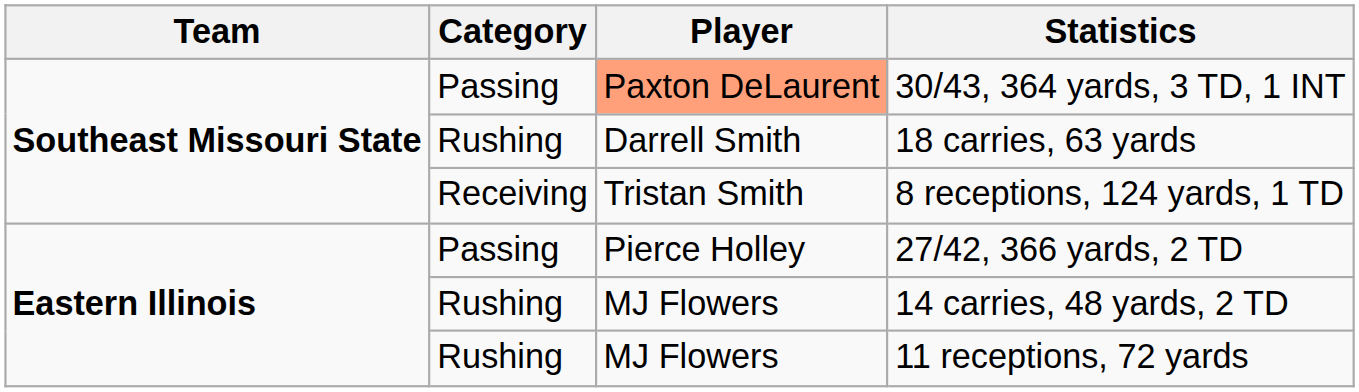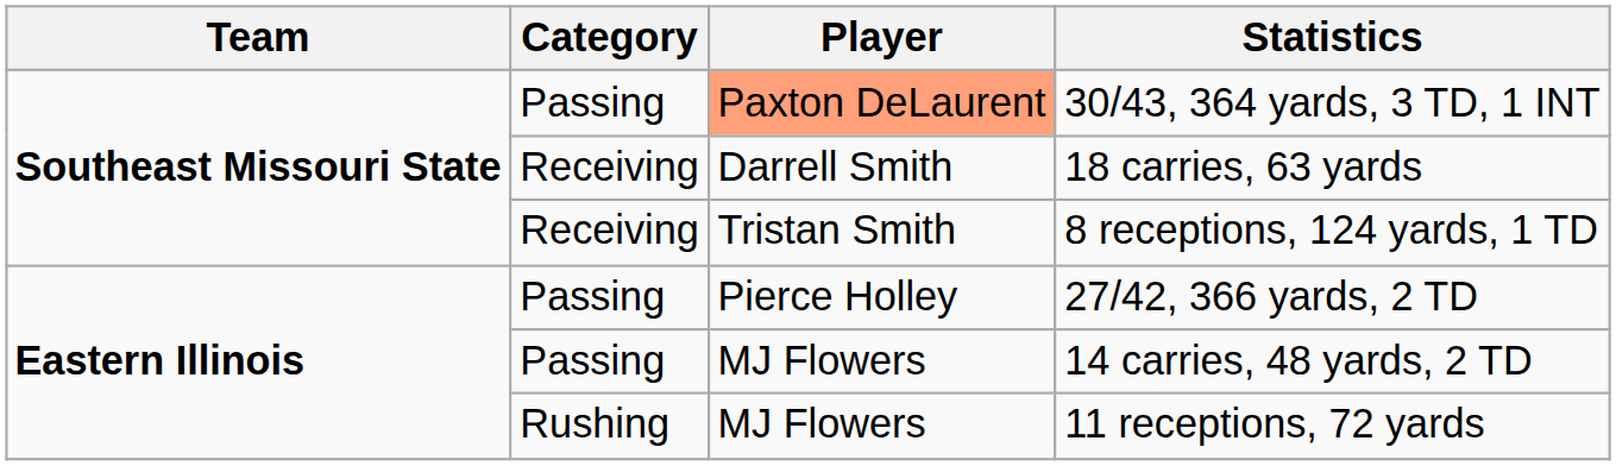18 carries, 63 yards | Category: Rushing -> Receiving
14 carries, 48 yards, 2 TD | Category: Rushing -> Passing
